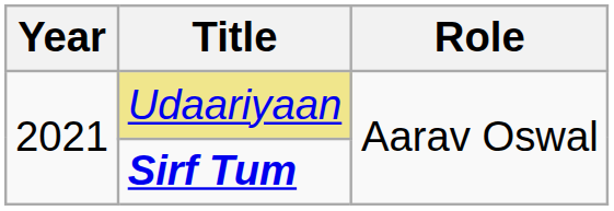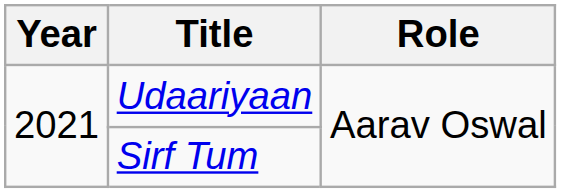Udaariyaan | Title: khaki background -> no background
Sirf Tum | Title: bold -> normal
